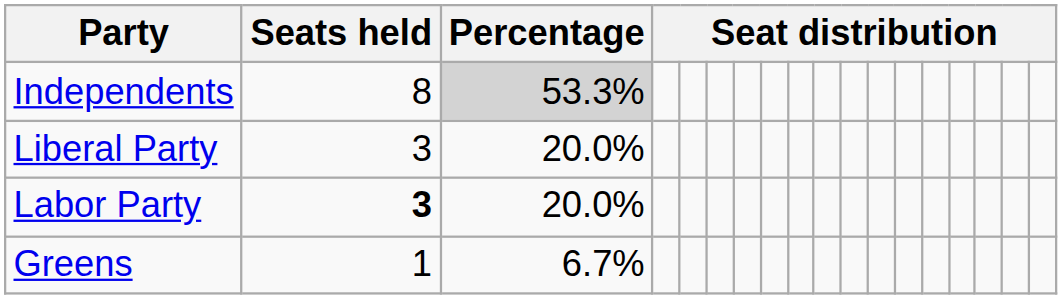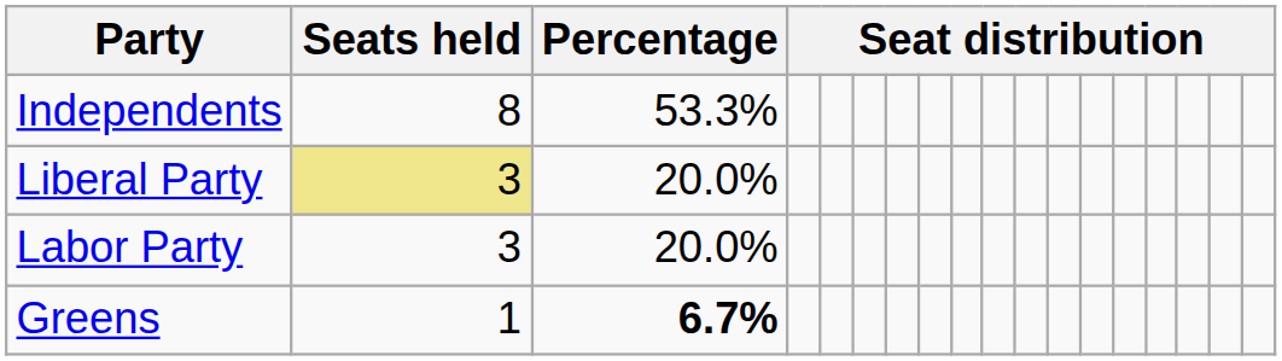Independents | Percentage: lightgrey background -> no background
Liberal Party | Seats held: no background -> khaki background
Labor Party | Seats held: bold -> normal
Greens | Percentage: normal -> bold
